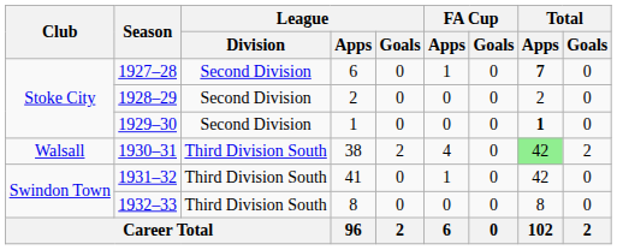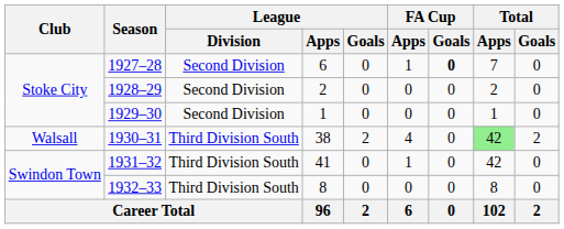1927–28 | FA Cup / Goals: normal -> bold
1927–28 | Total / Apps: bold -> normal
1929–30 | Total / Apps: bold -> normal
